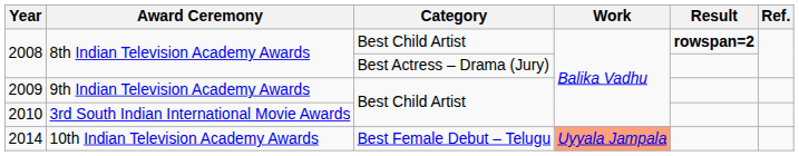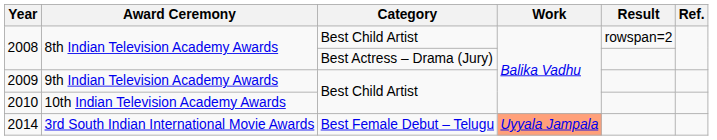2008 / Best Child Artist | Result: bold -> normal
2010 | Award Ceremony: 3rd South Indian International Movie Awards -> 10th Indian Television Academy Awards
2014 | Award Ceremony: 10th Indian Television Academy Awards -> 3rd South Indian International Movie Awards
